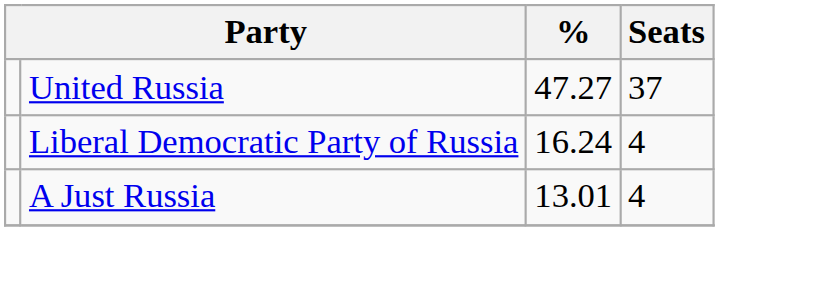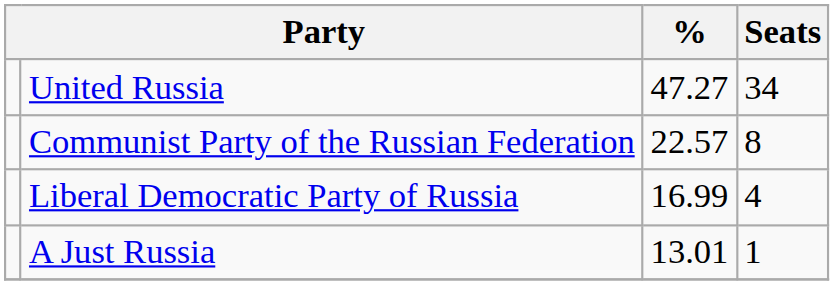United Russia | Seats: 37 -> 34
+ row: Communist Party of the Russian Federation | 22.57 | 8
Liberal Democratic Party of Russia | %: 16.24 -> 16.99
A Just Russia | Seats: 4 -> 1
